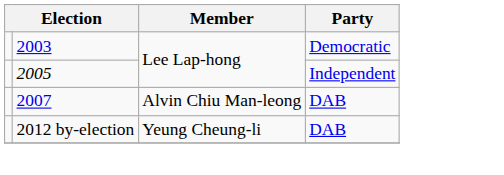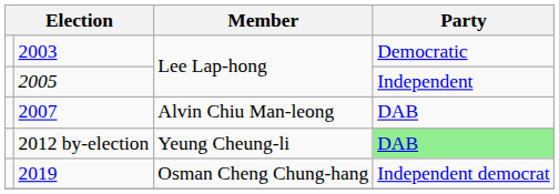2012 by-election | Party: no background -> lightgreen background
+ row: 2019 | Osman Cheng Chung-hang | Independent democrat
